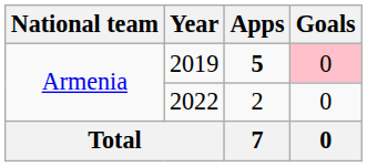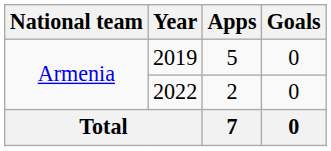2019 | Apps: bold -> normal
2019 | Goals: pink background -> no background
